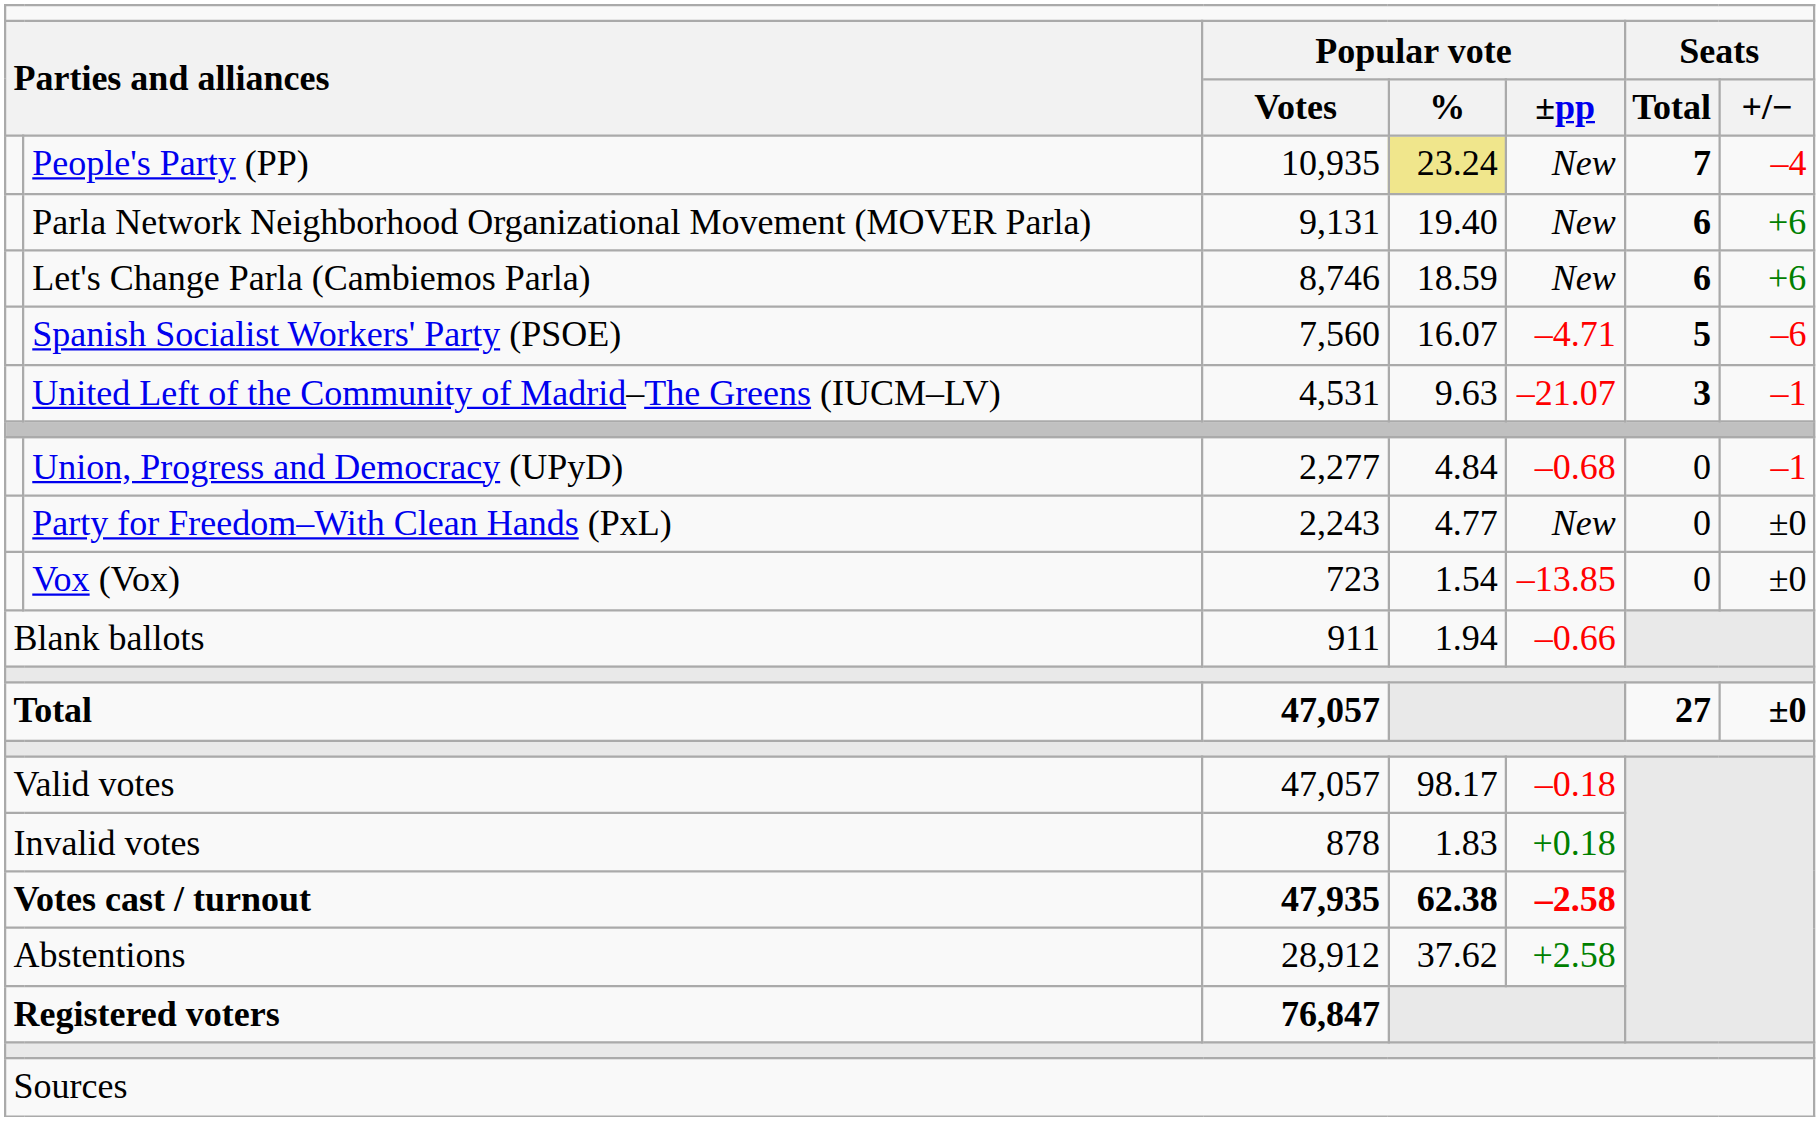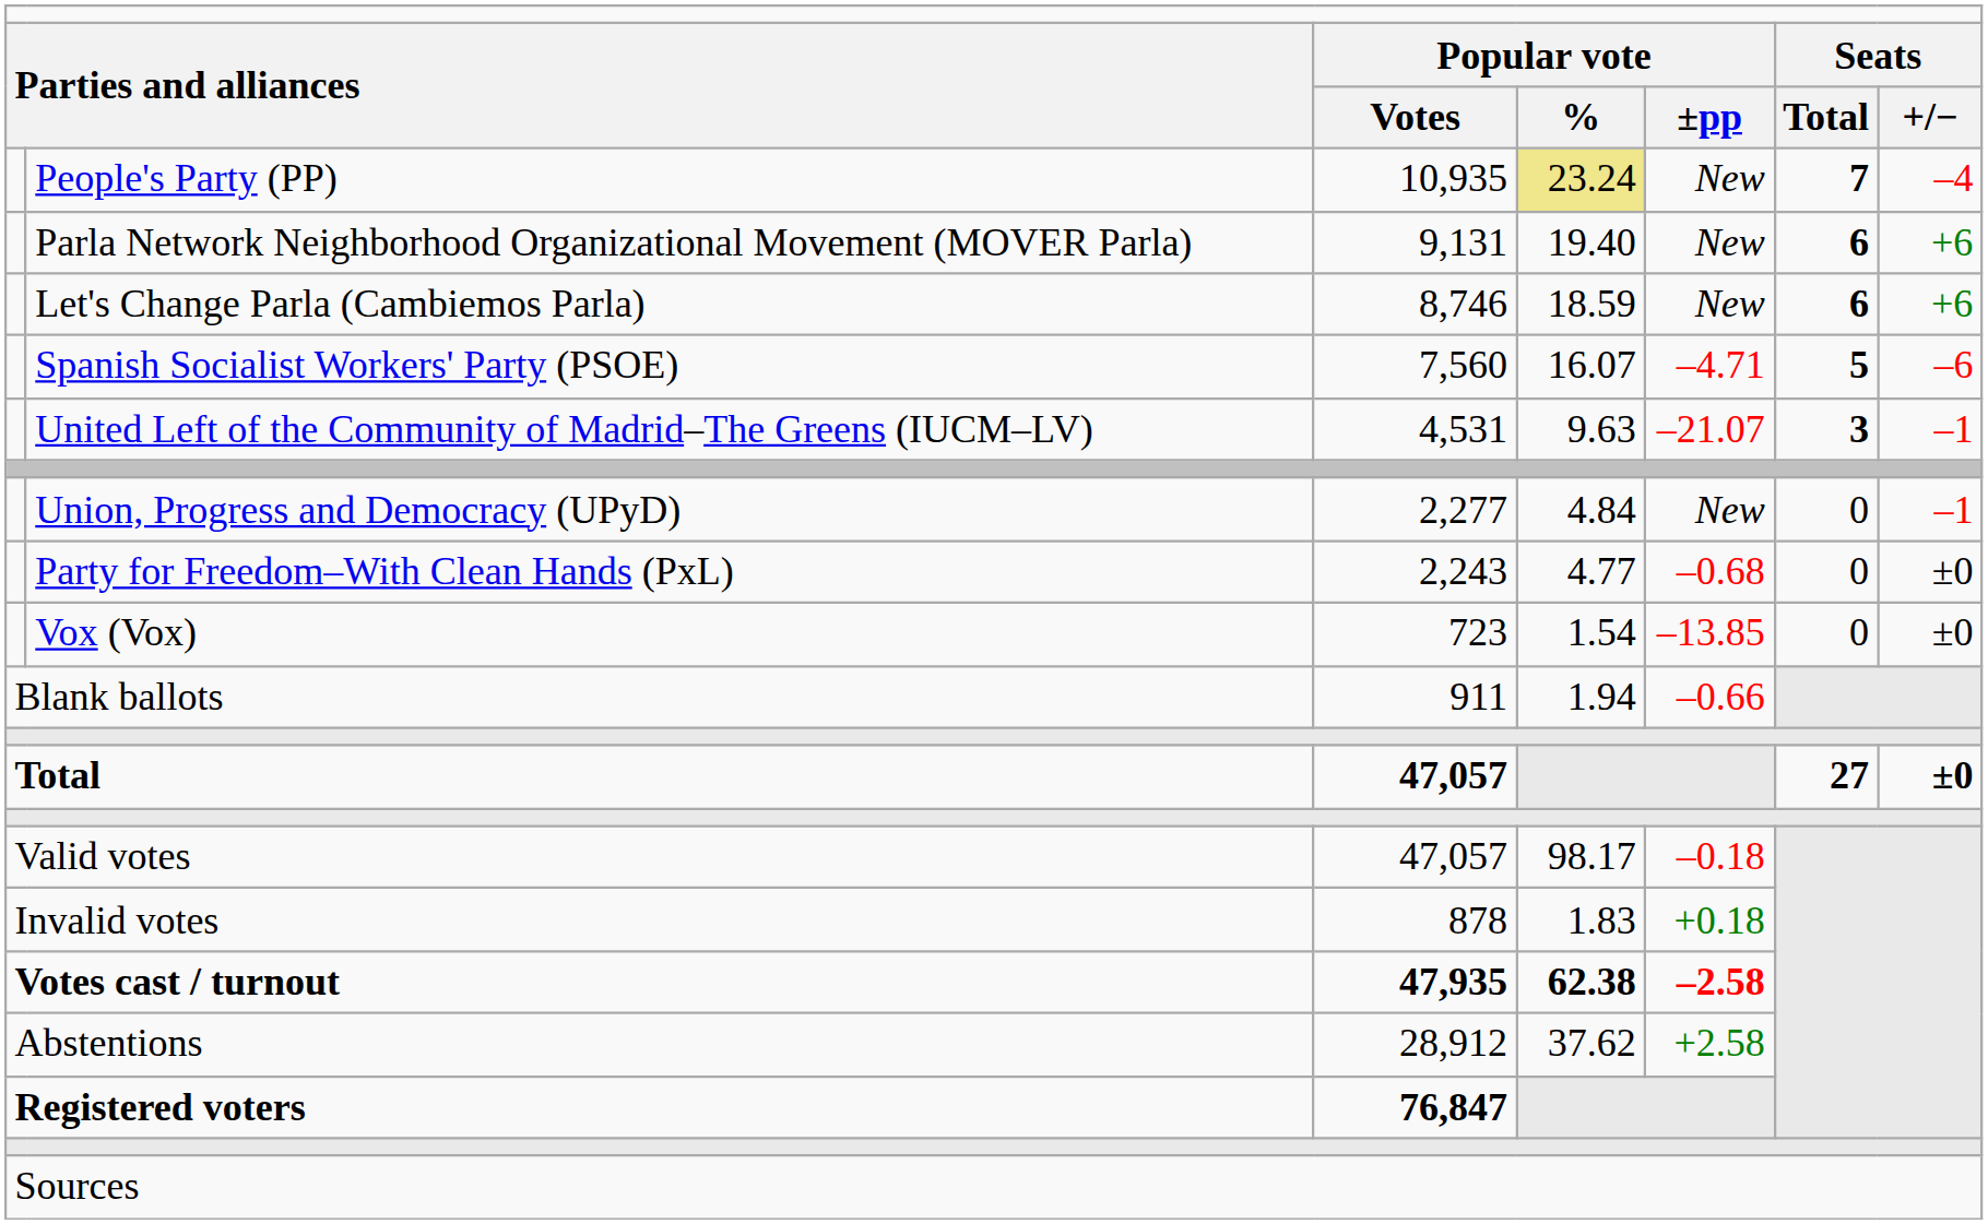Union, Progress and Democracy (UPyD) | column 5: –0.68 -> New
Party for Freedom–With Clean Hands (PxL) | column 5: New -> –0.68
